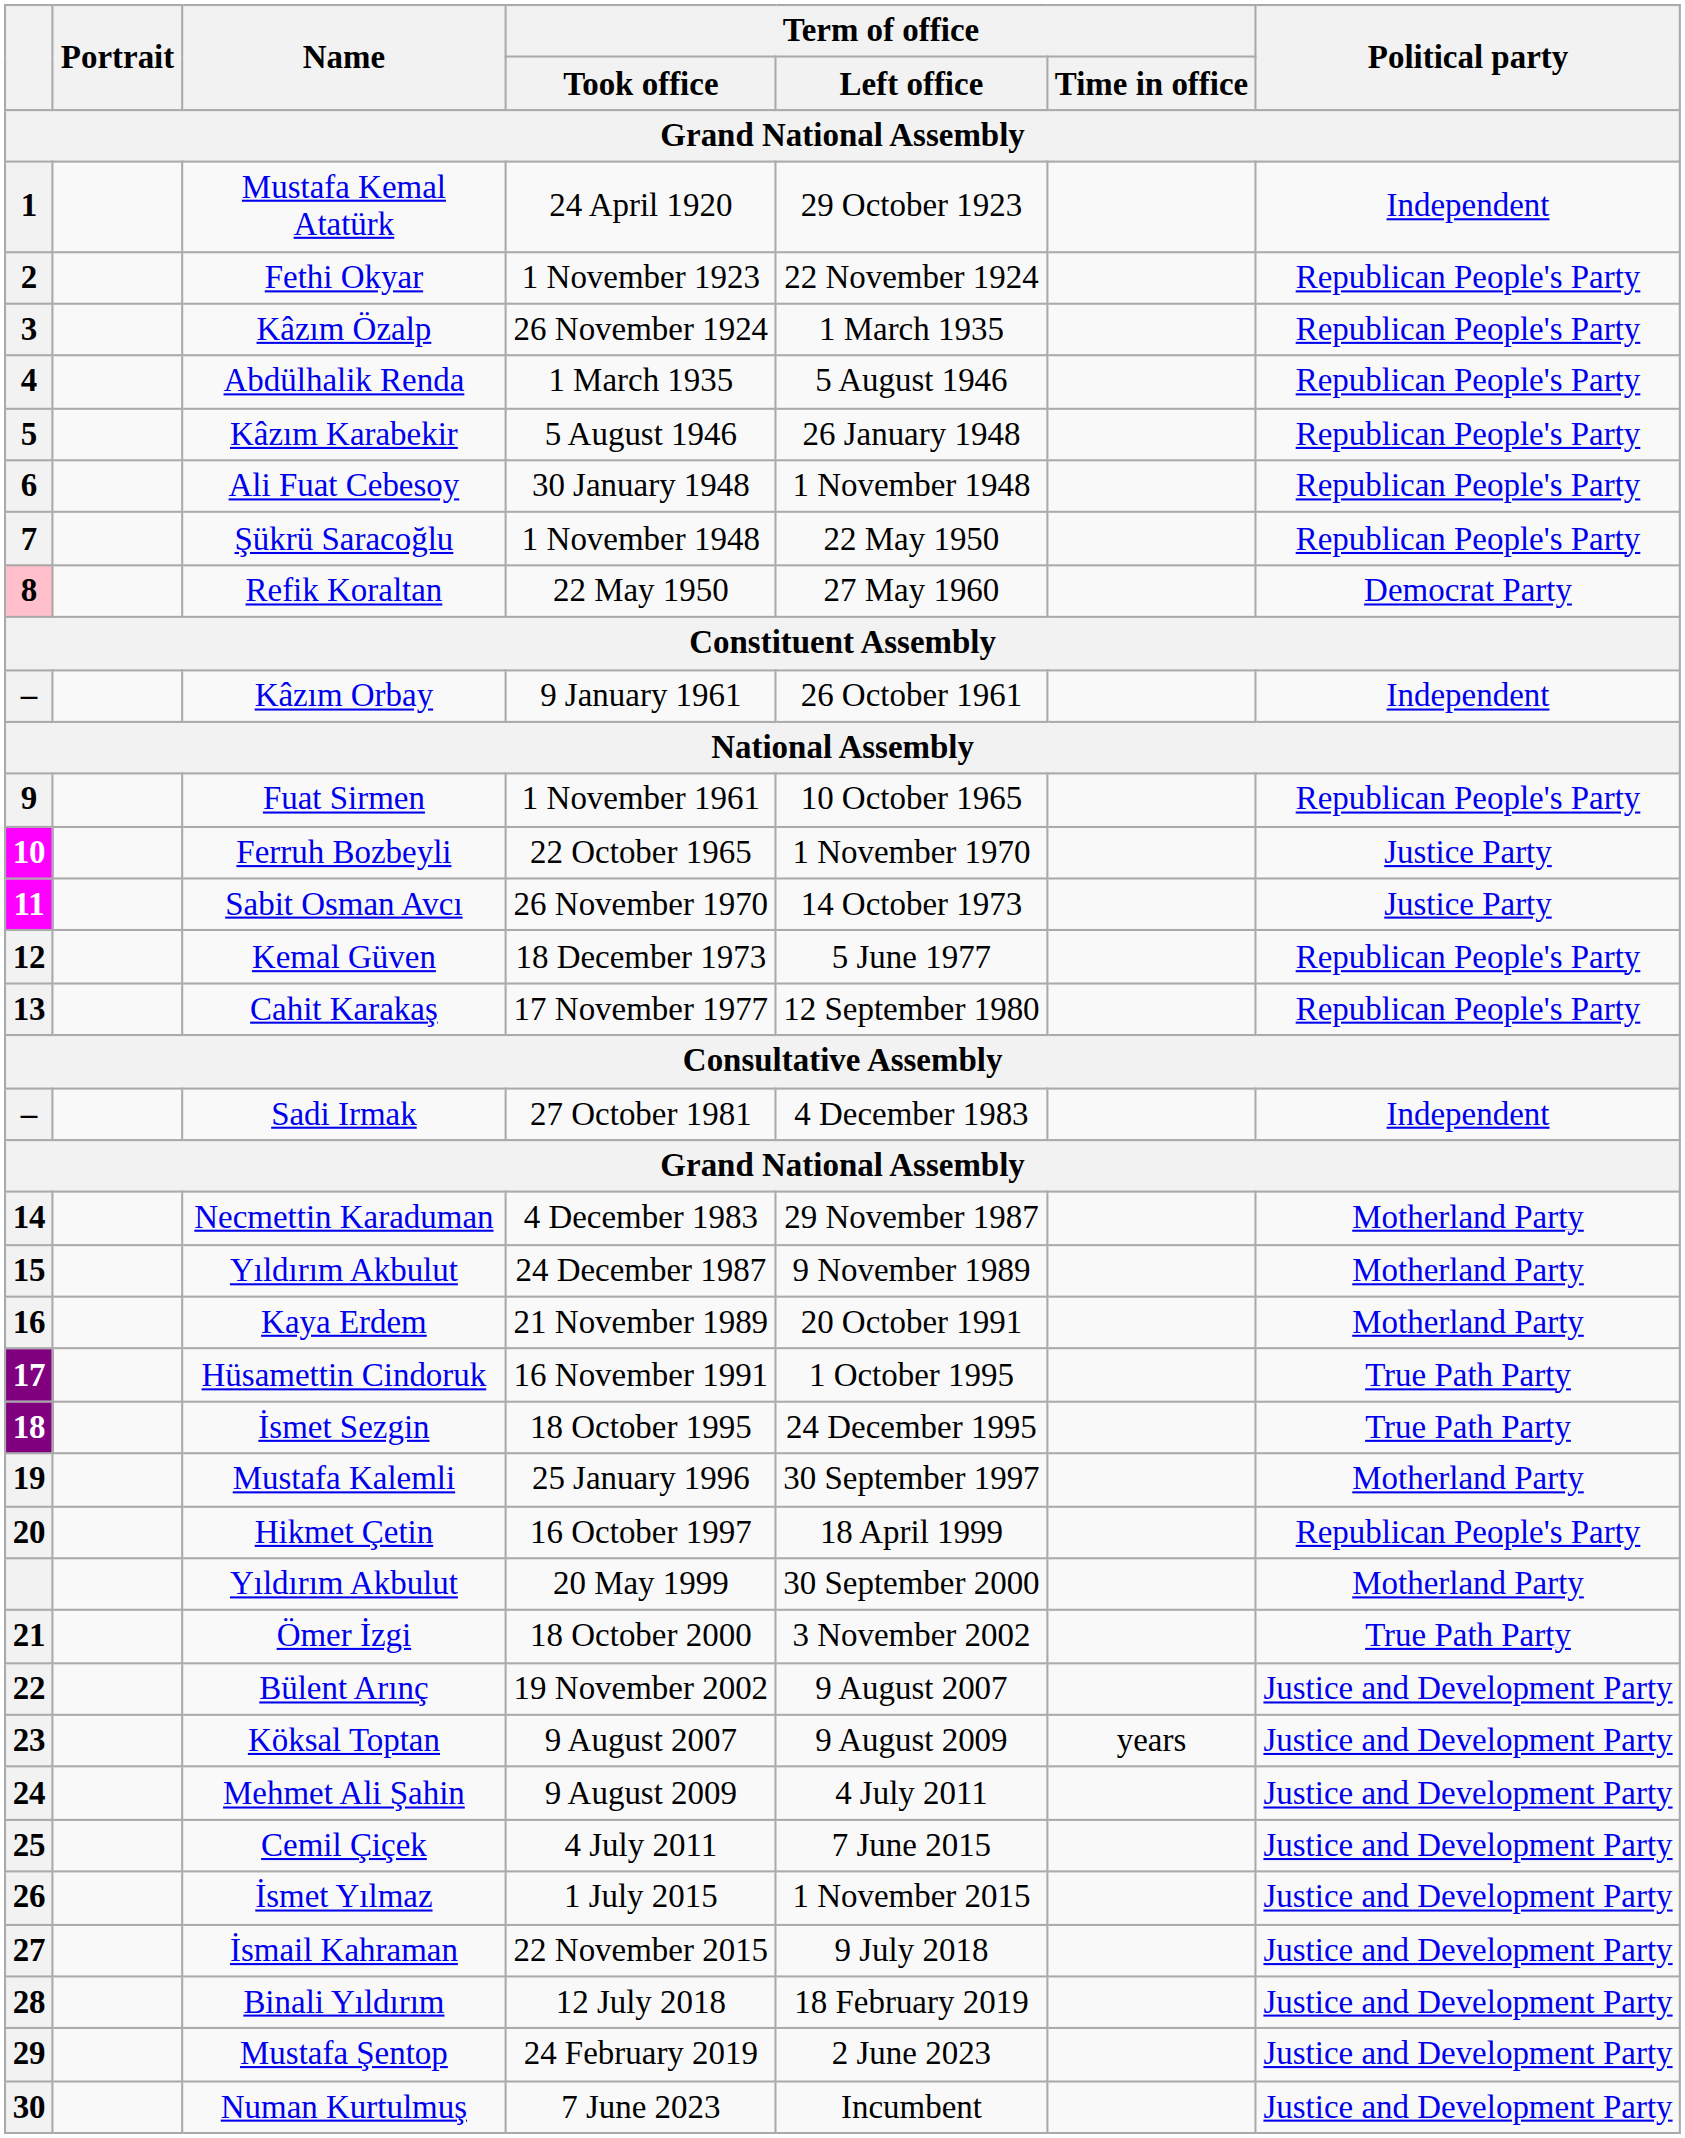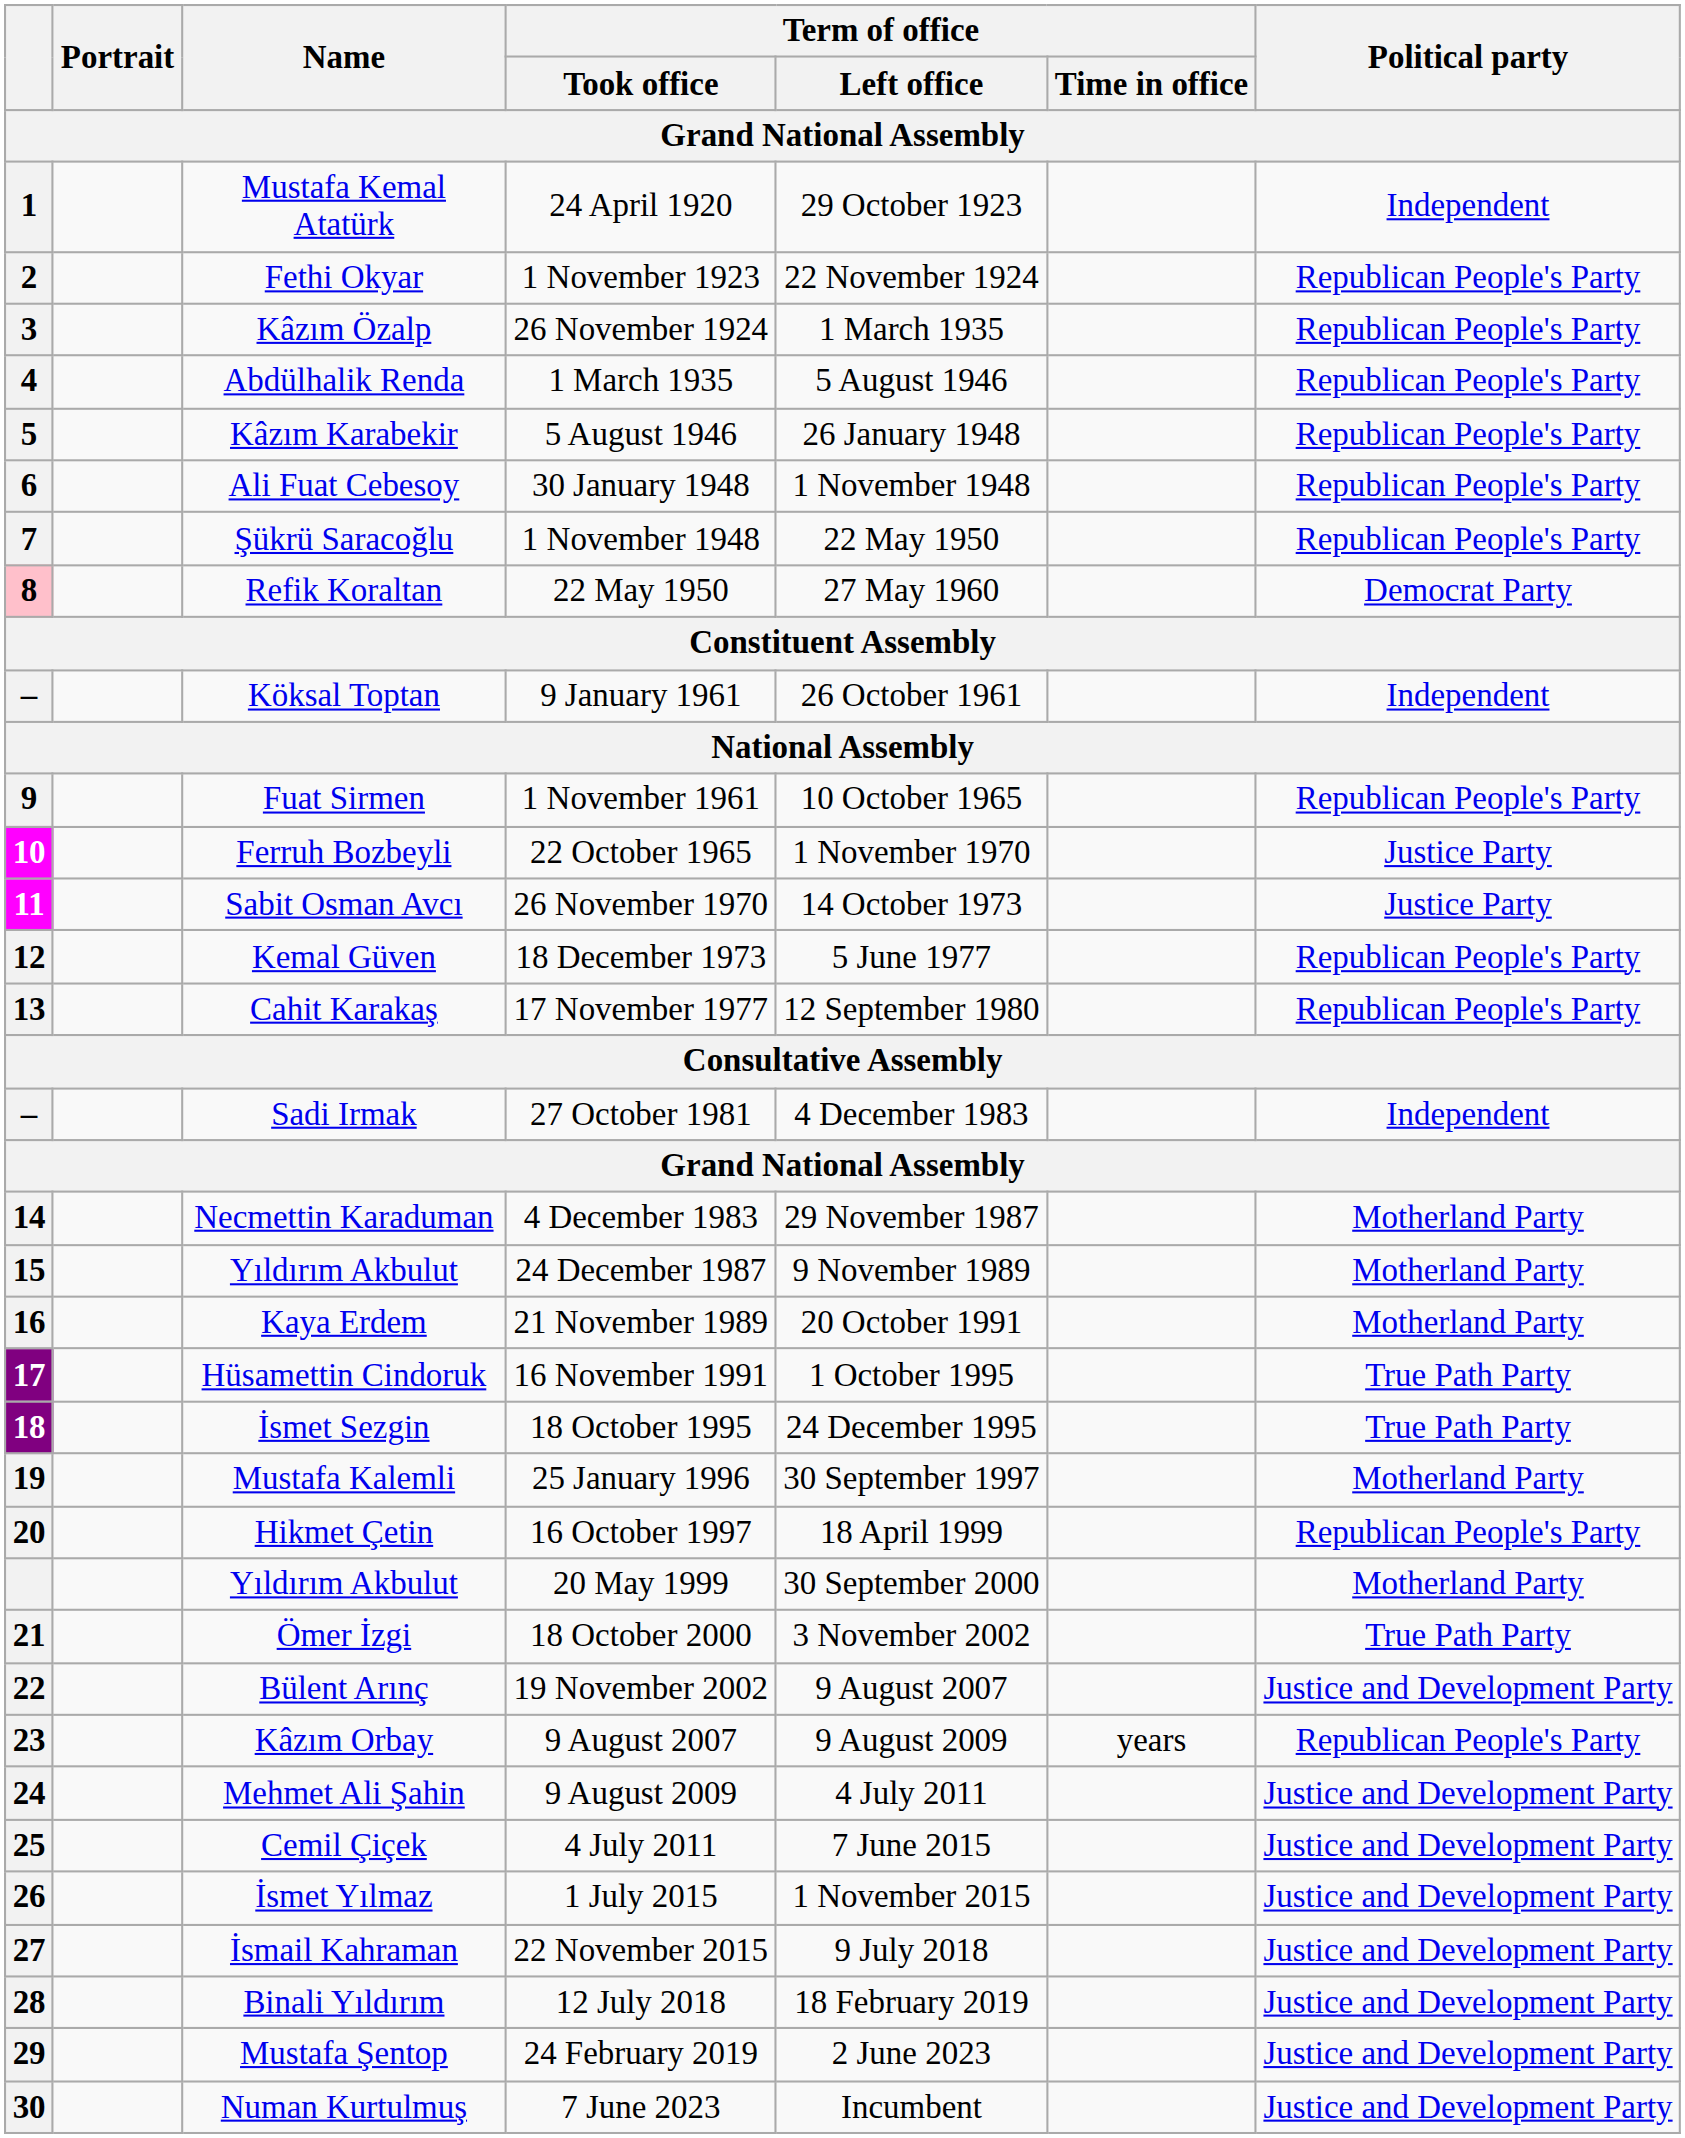– / 9 January 1961 | Name: Kâzım Orbay -> Köksal Toptan
23 | Name: Köksal Toptan -> Kâzım Orbay
23 | Political party: Justice and Development Party -> Republican People's Party
